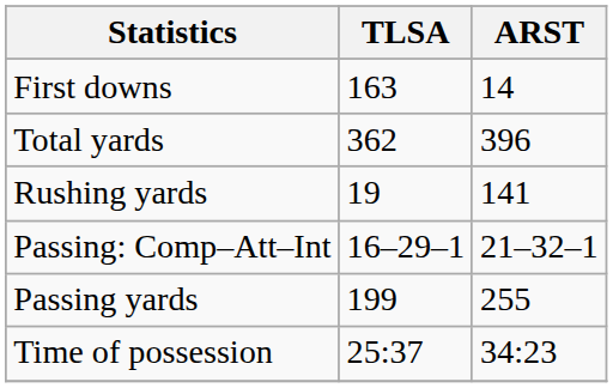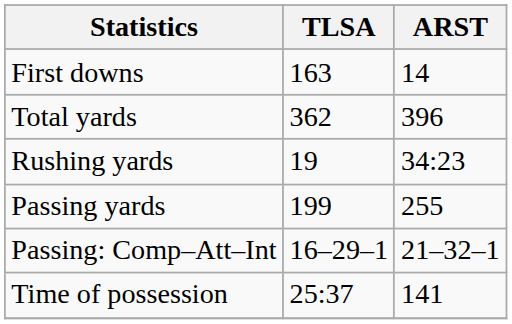Rushing yards | ARST: 141 -> 34:23
rows swapped: Passing yards <-> Passing: Comp–Att–Int
Time of possession | ARST: 34:23 -> 141
